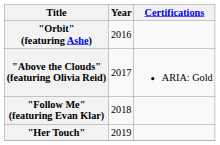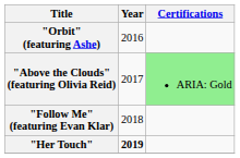"Above the Clouds" (featuring Olivia Reid) | Certifications: no background -> lightgreen background
"Her Touch" | Year: normal -> bold
